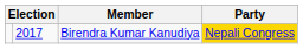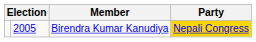Birendra Kumar Kanudiya | column 2: 2017 -> 2005
